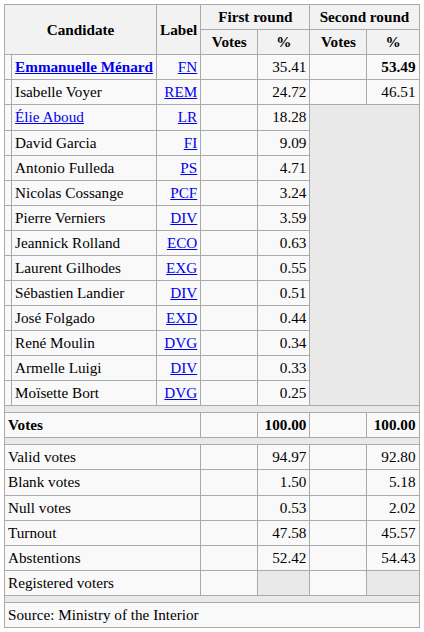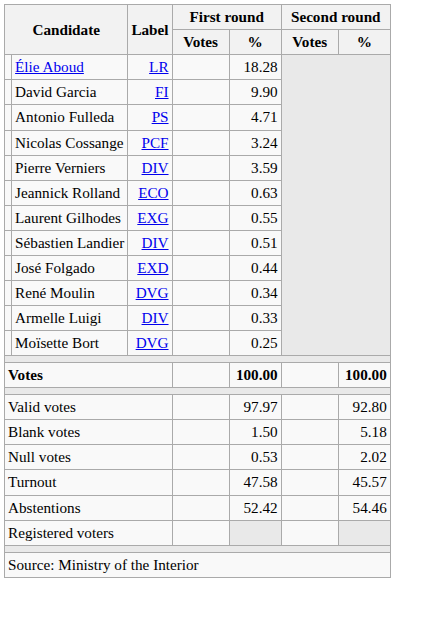- row: Emmanuelle Ménard | FN | 35.41 | 53.49
- row: Isabelle Voyer | REM | 24.72 | 46.51
David Garcia | First round / %: 9.09 -> 9.90
Valid votes | First round / %: 94.97 -> 97.97
Abstentions | Second round / %: 54.43 -> 54.46
